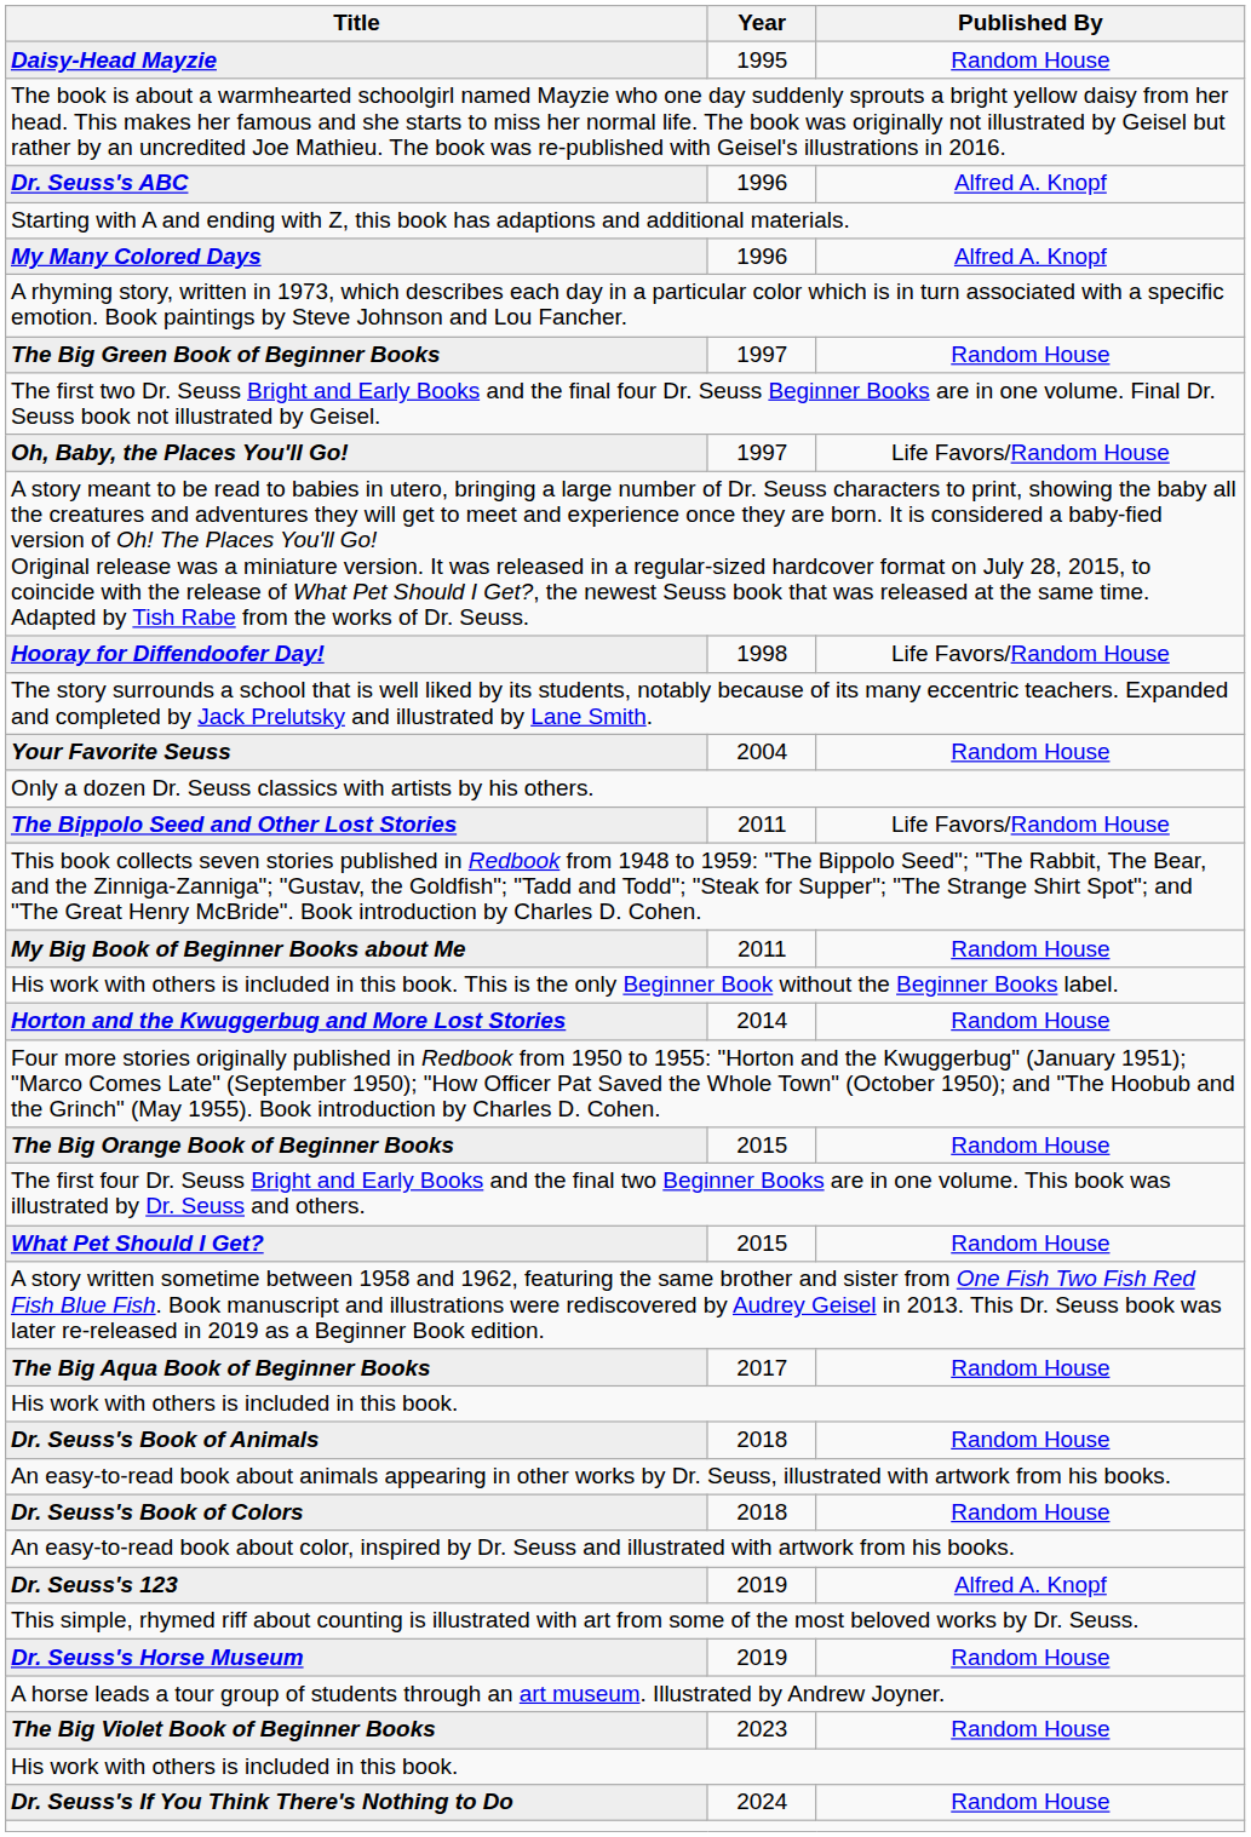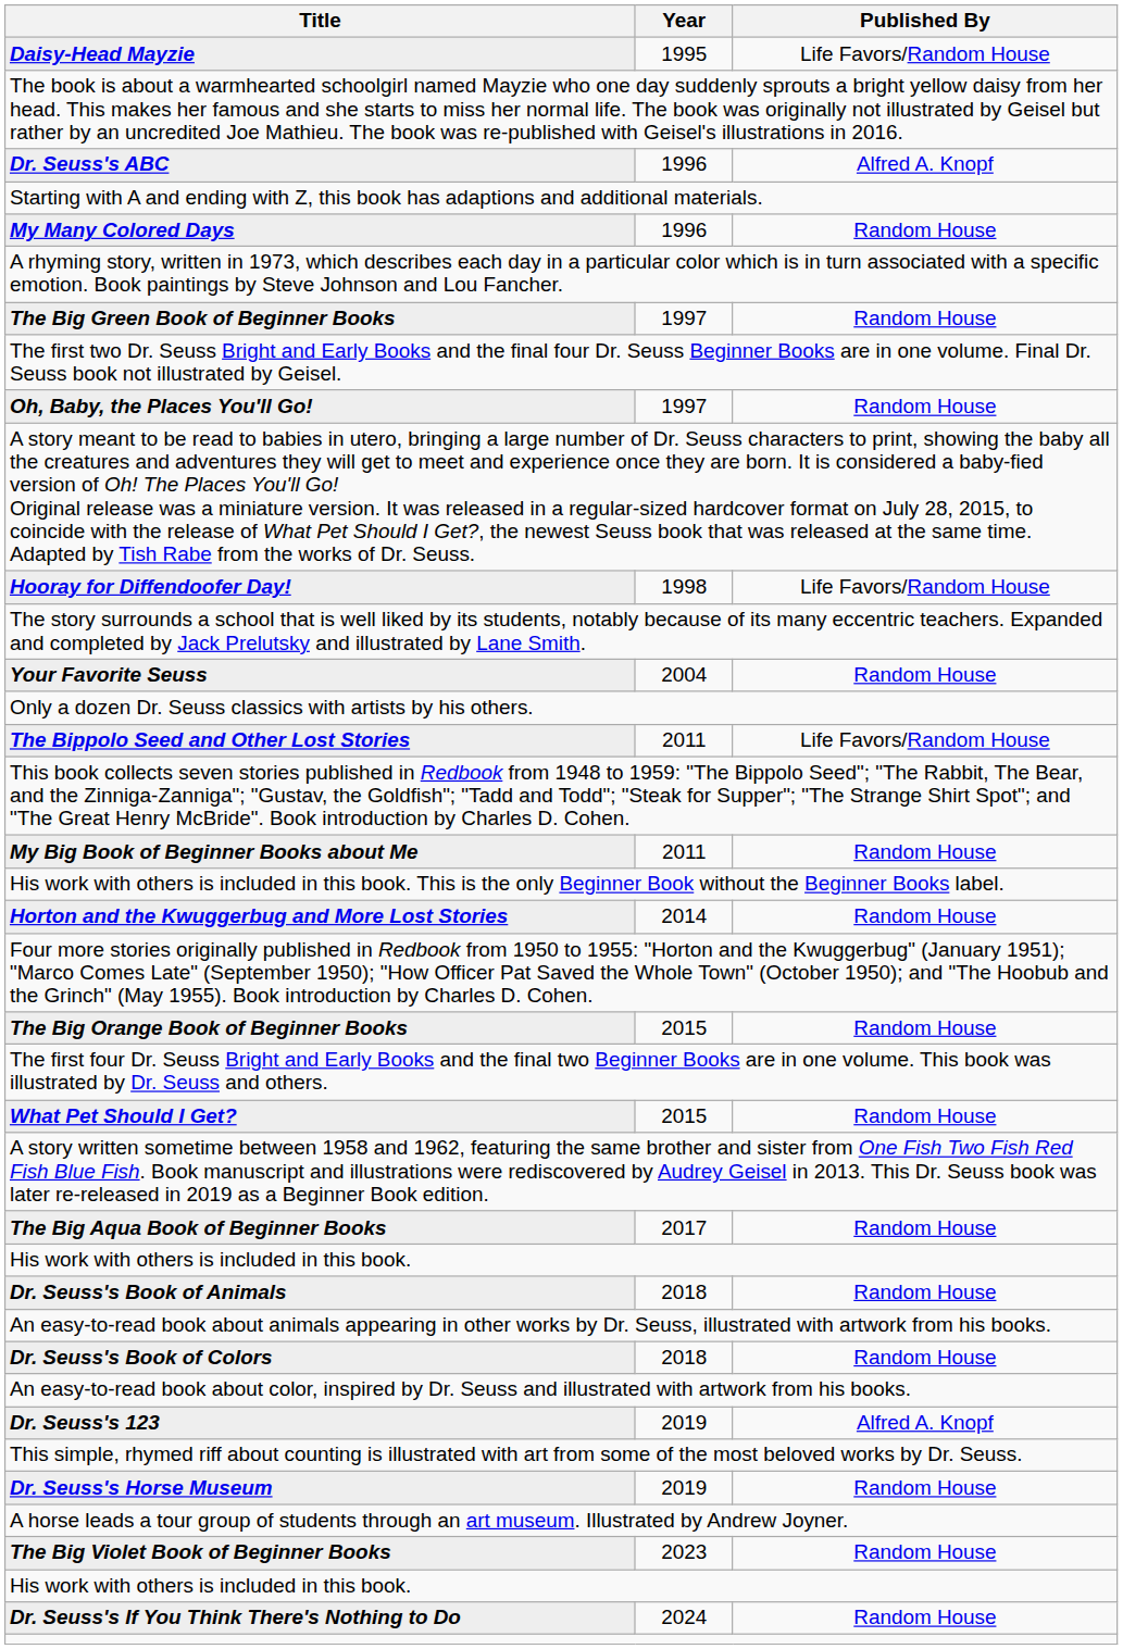Daisy-Head Mayzie | Published By: Random House -> Life Favors/Random House
My Many Colored Days | Published By: Alfred A. Knopf -> Random House
Oh, Baby, the Places You'll Go! | Published By: Life Favors/Random House -> Random House
